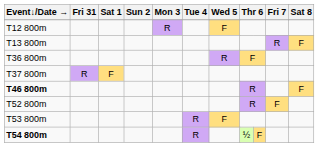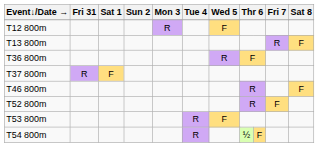T46 800m | Event↓/Date →: bold -> normal
T54 800m | Event↓/Date →: bold -> normal
